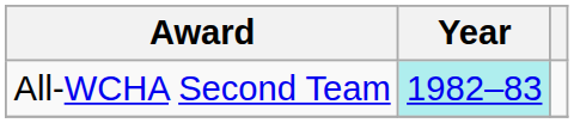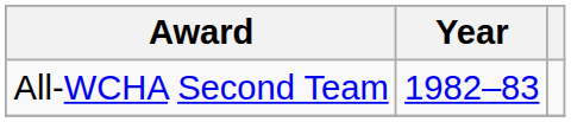row 2 | Year: paleturquoise background -> no background
